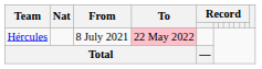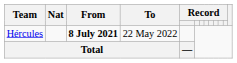Hércules | From: normal -> bold
Hércules | To: pink background -> no background
